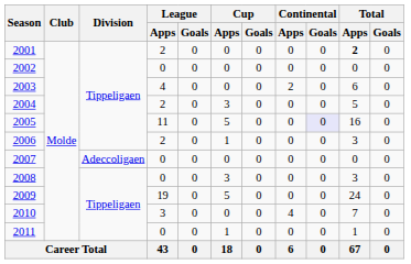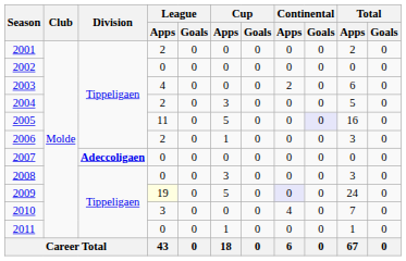2001 | Total / Apps: bold -> normal
2007 | Division: normal -> bold
2009 | League / Apps: no background -> lightyellow background
2009 | Continental / Apps: no background -> lavender background
